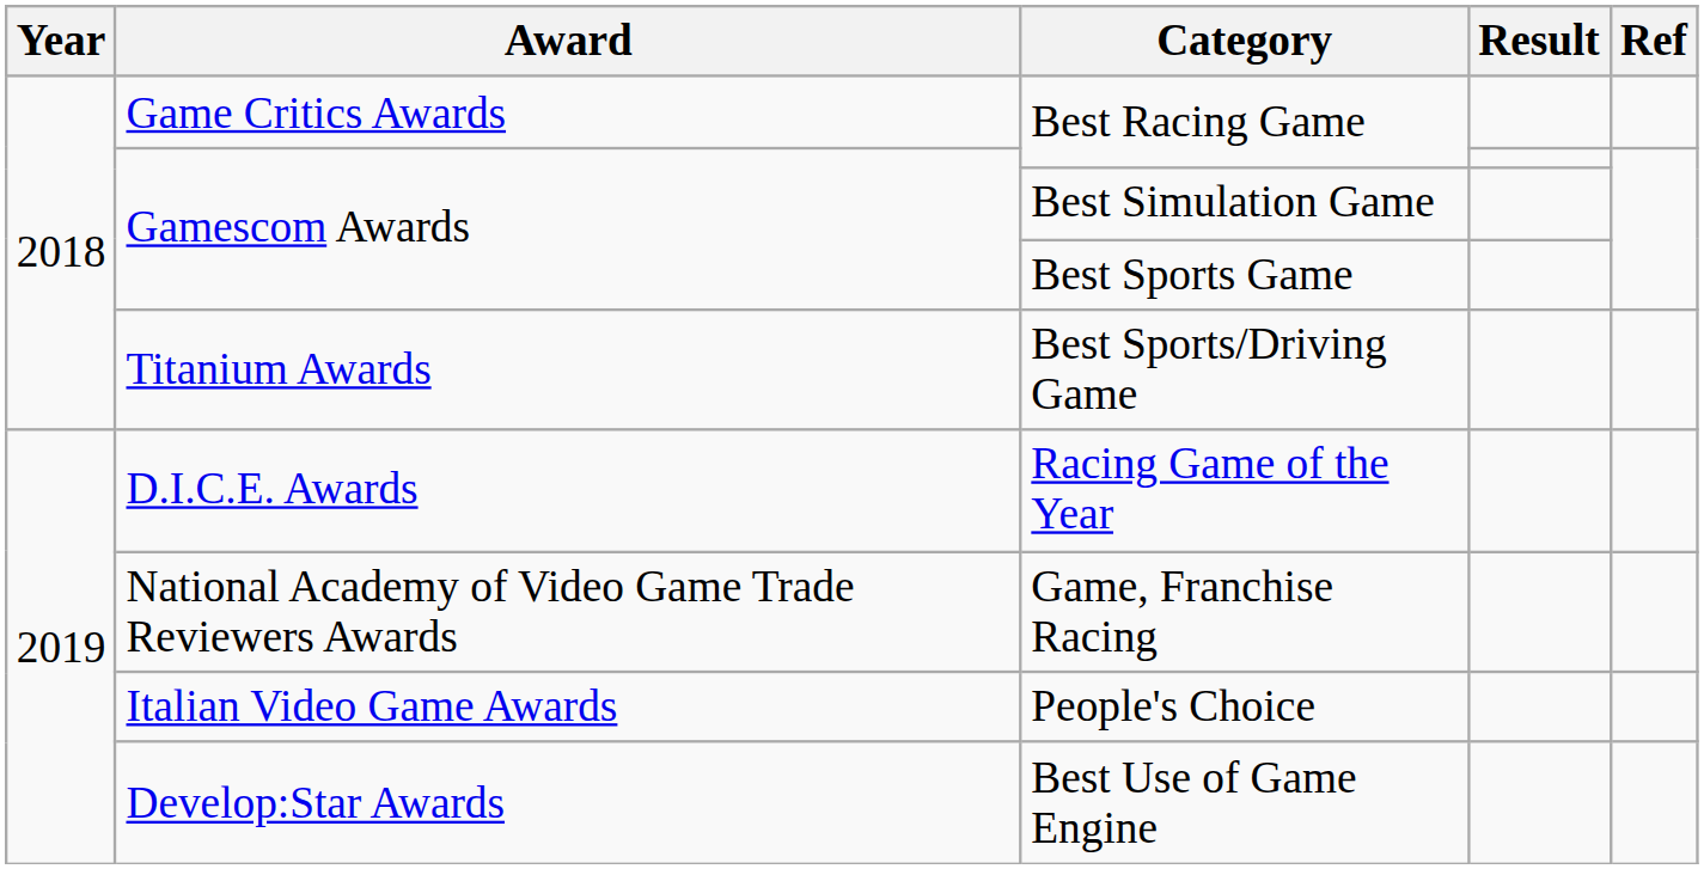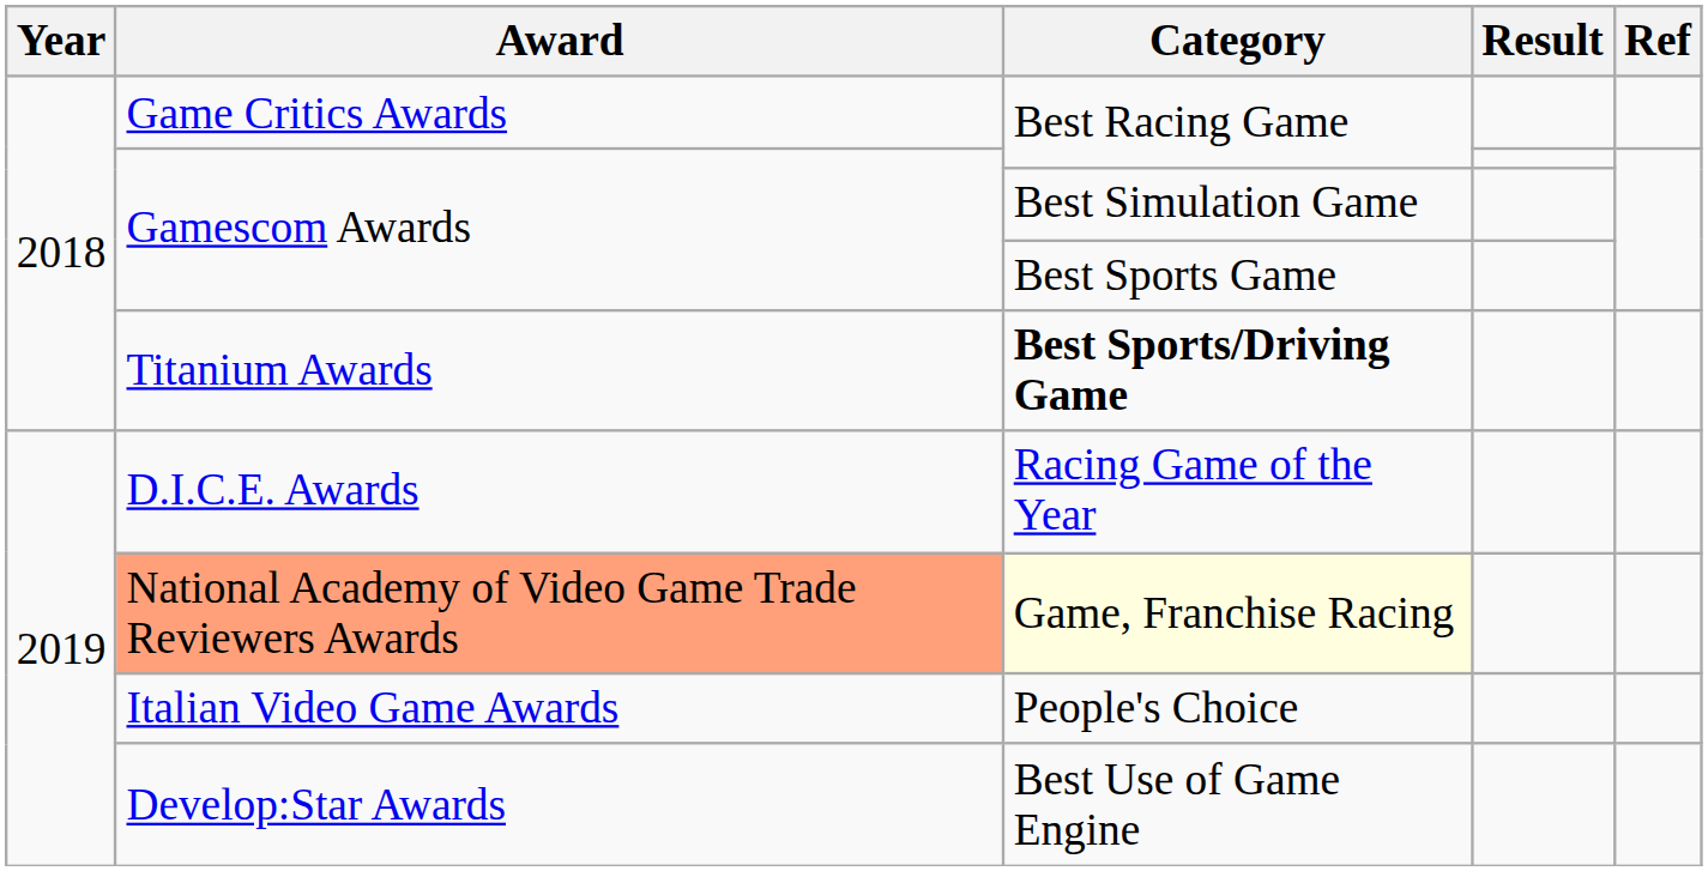Best Sports/Driving Game | Category: normal -> bold
Game, Franchise Racing | Award: no background -> lightsalmon background
Game, Franchise Racing | Category: no background -> lightyellow background
